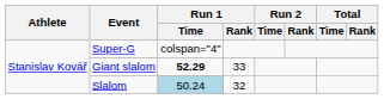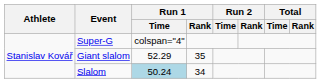Giant slalom | Run 1 / Time: bold -> normal
Giant slalom | Run 1 / Rank: 33 -> 35
Slalom | Run 1 / Rank: 32 -> 34
